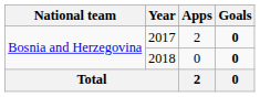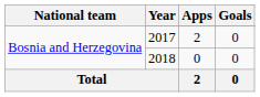2017 | Goals: bold -> normal
2018 | Goals: bold -> normal
